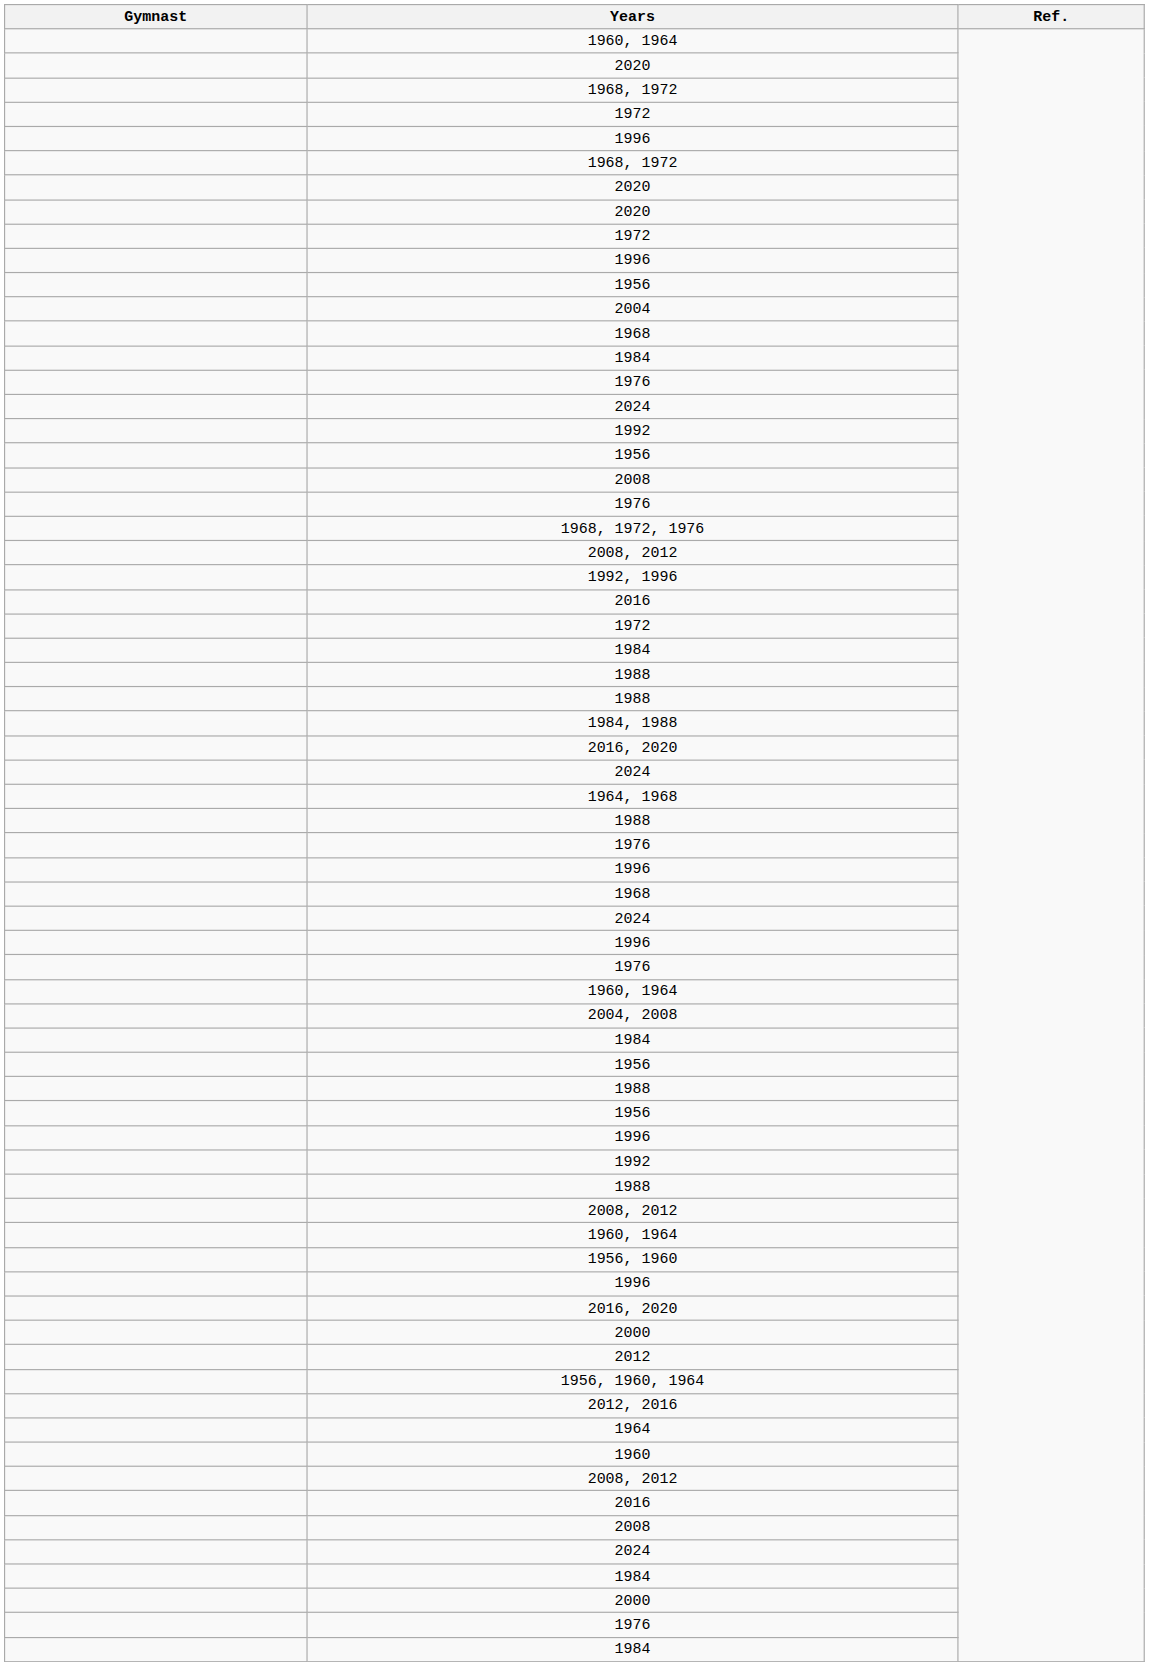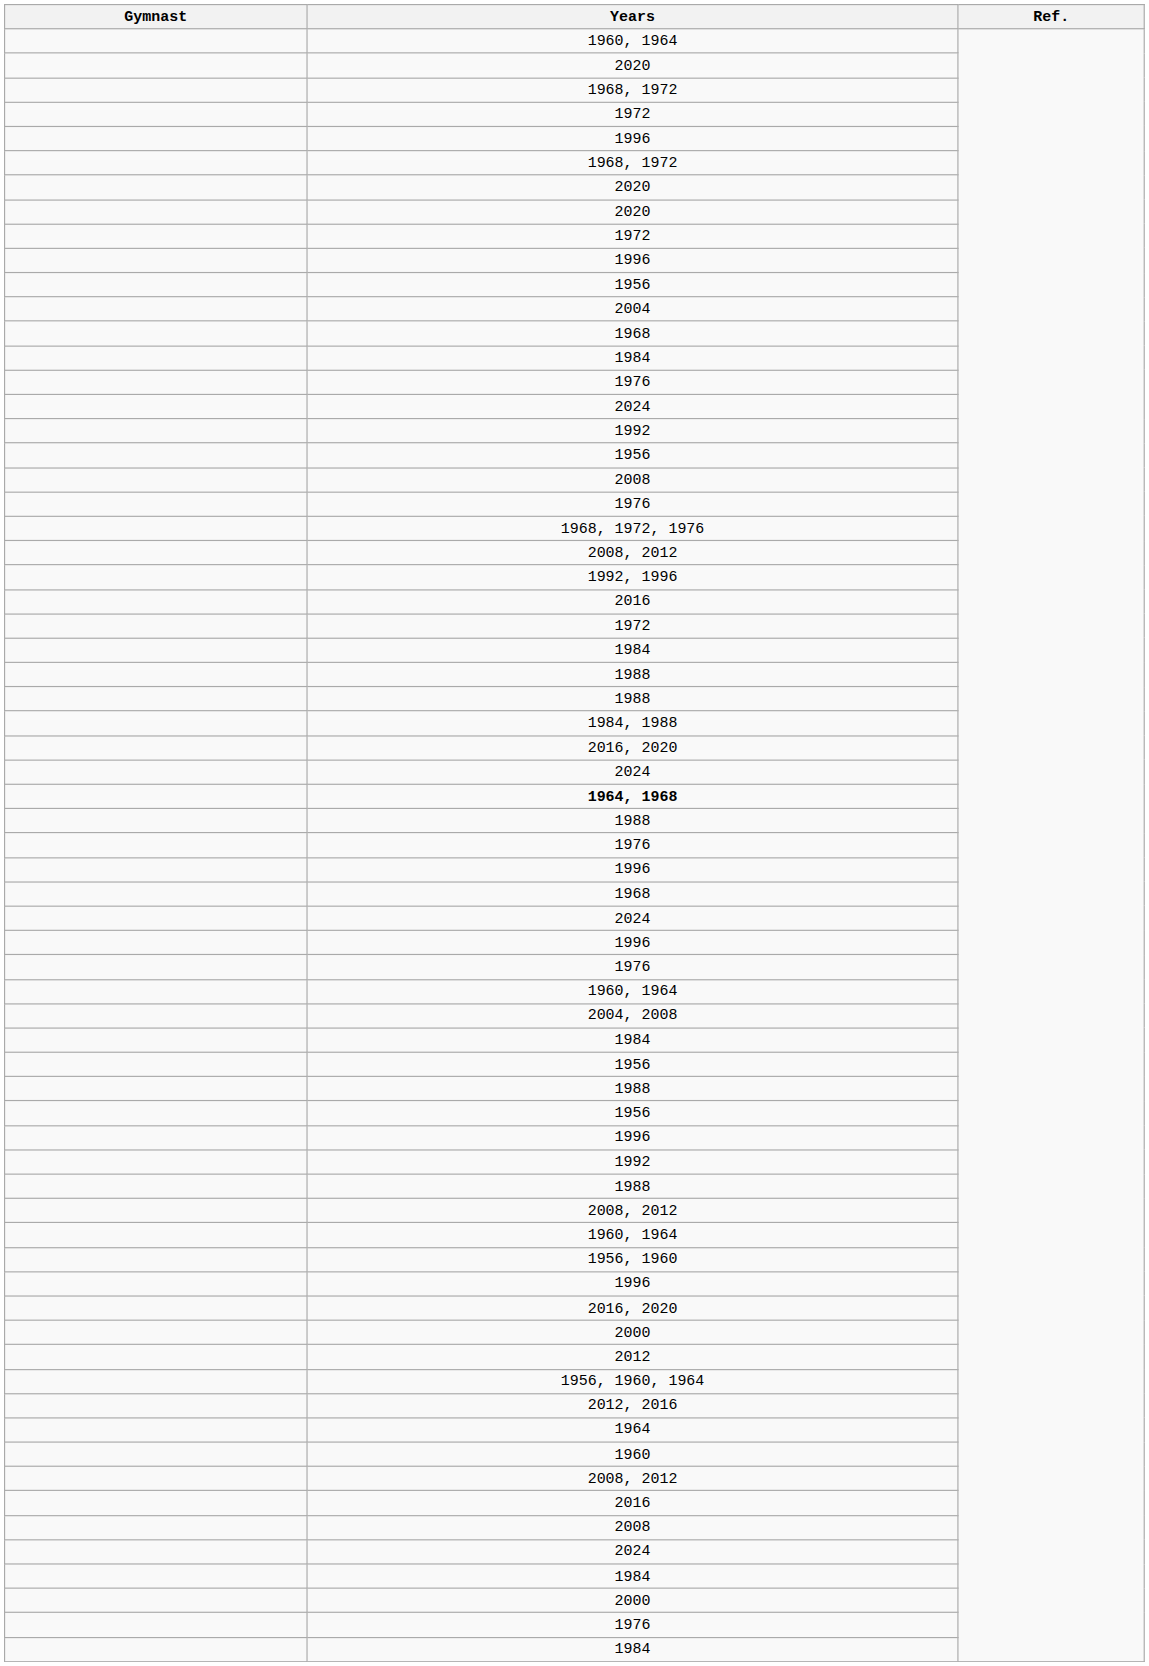1964, 1968 | Years: normal -> bold
